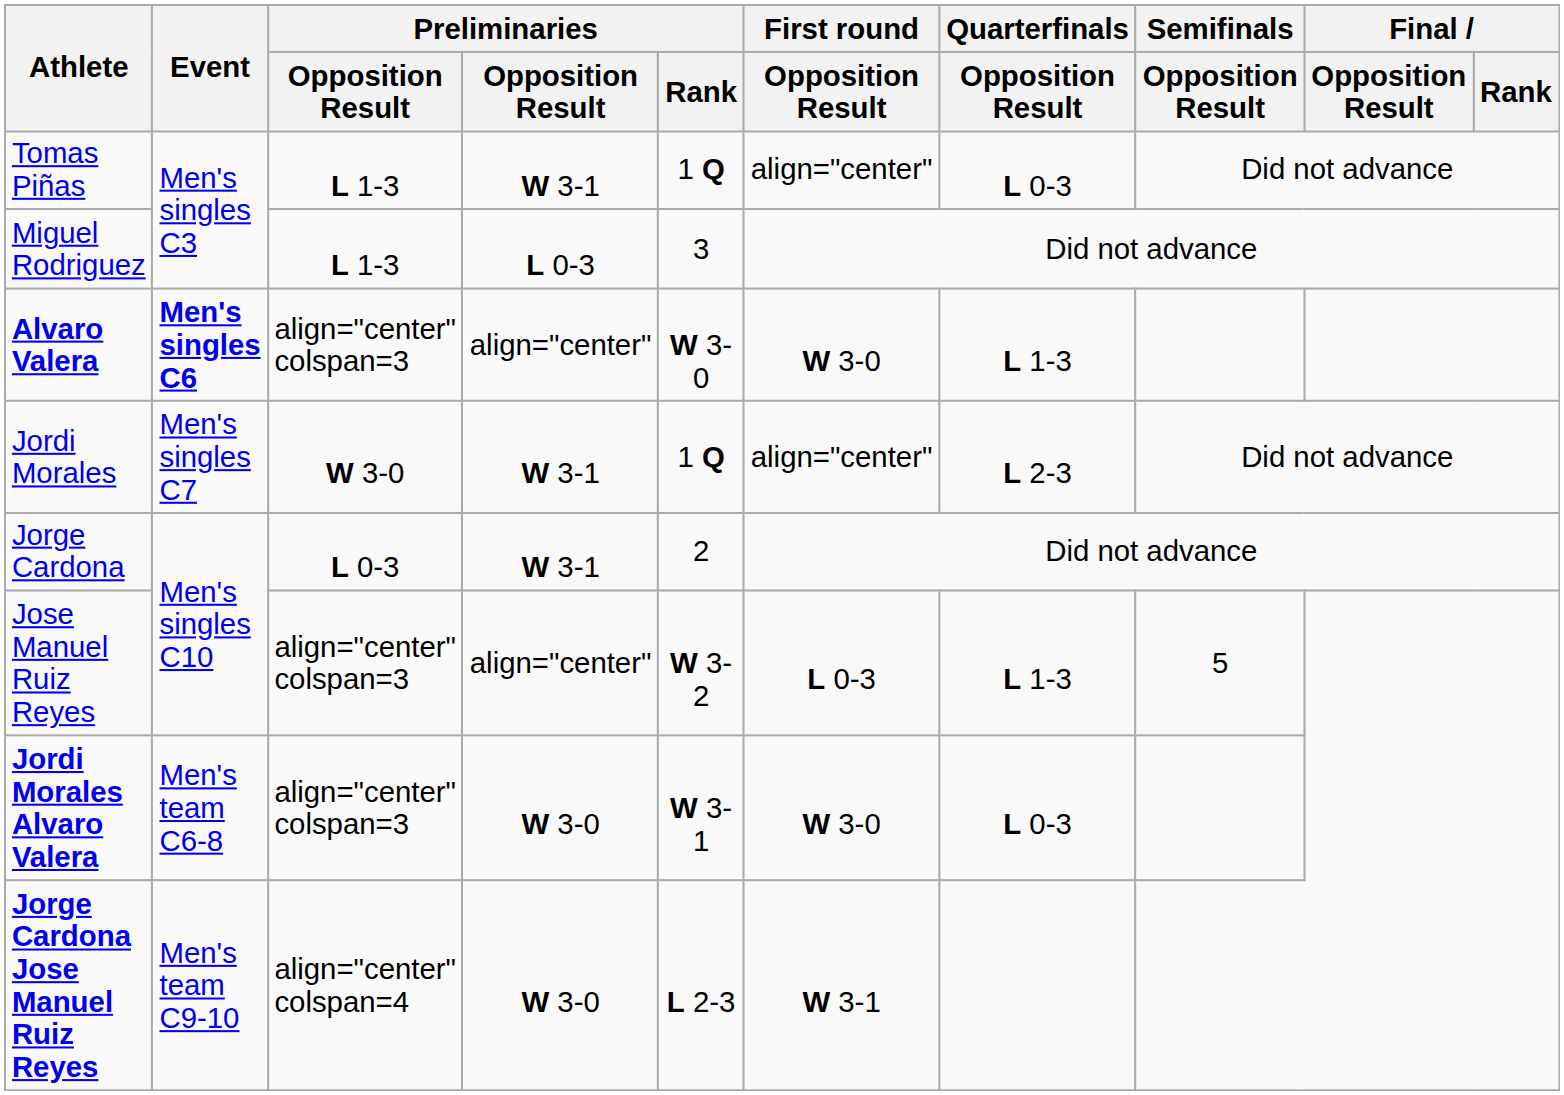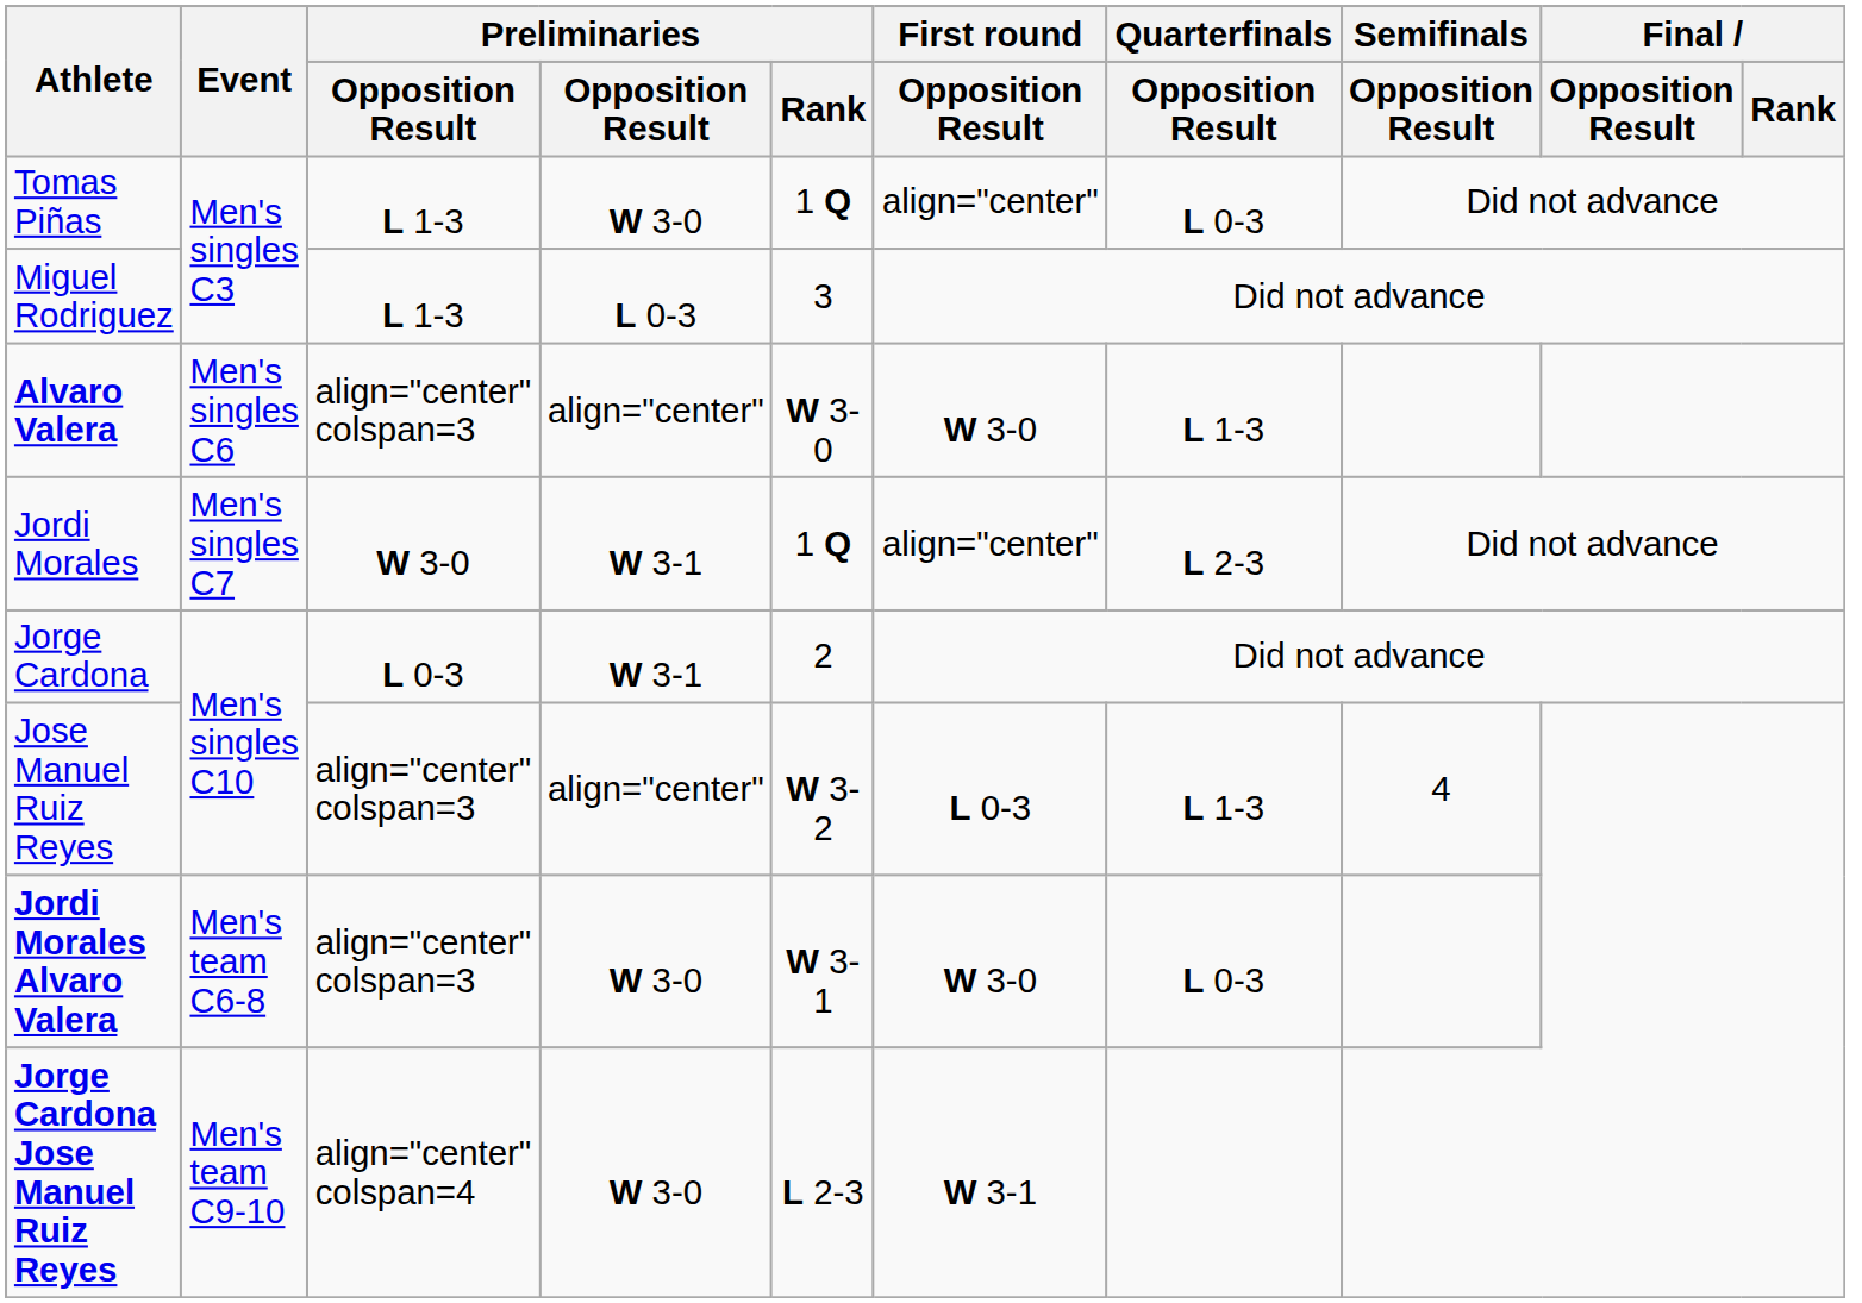Tomas Piñas | column 4: W 3-1 -> W 3-0
Alvaro Valera | Event: bold -> normal
Jose Manuel Ruiz Reyes | Semifinals / Opposition Result: 5 -> 4
